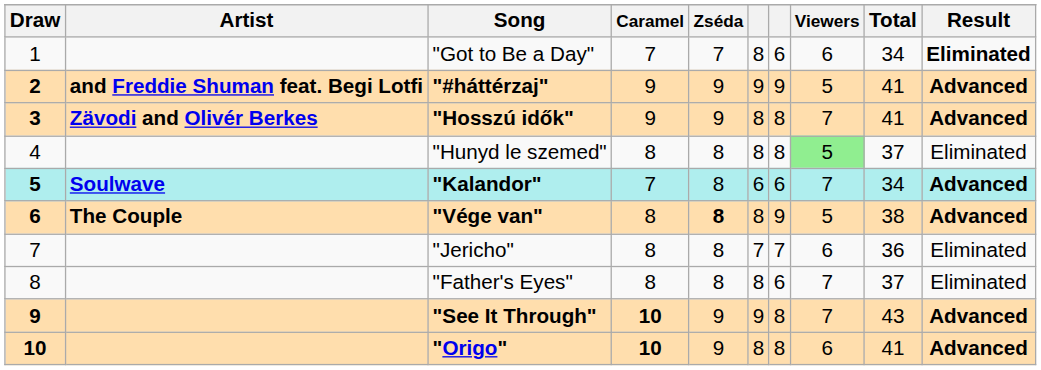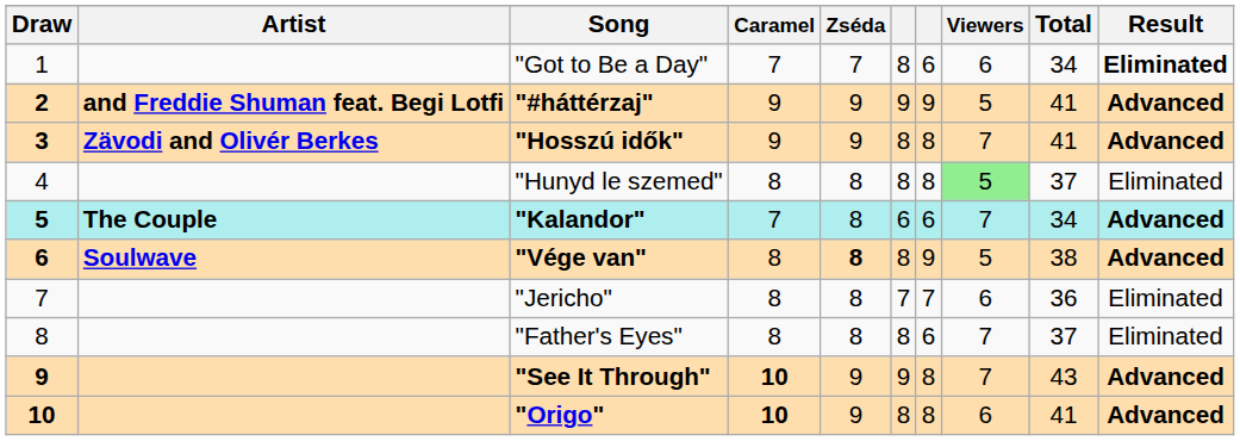"Kalandor" | Artist: Soulwave -> The Couple
"Vége van" | Artist: The Couple -> Soulwave
